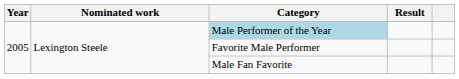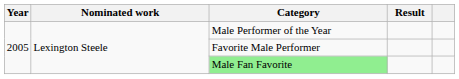Male Performer of the Year | Category: lightblue background -> no background
Male Fan Favorite | Category: no background -> lightgreen background
